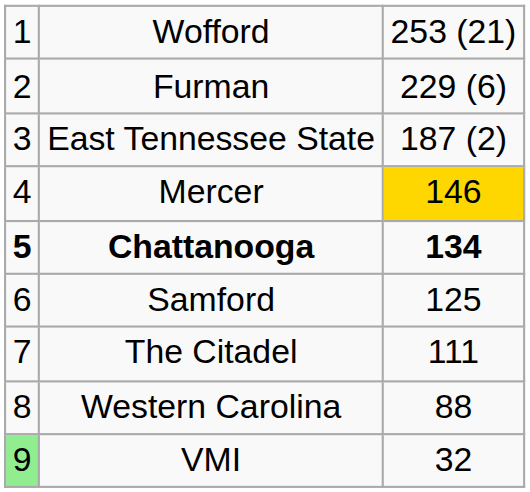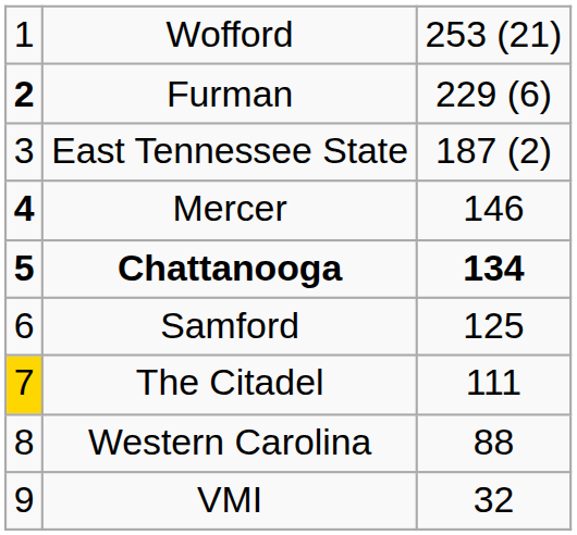Furman | column 1: normal -> bold
Mercer | column 1: normal -> bold
Mercer | column 3: gold background -> no background
The Citadel | column 1: no background -> gold background
VMI | column 1: lightgreen background -> no background
